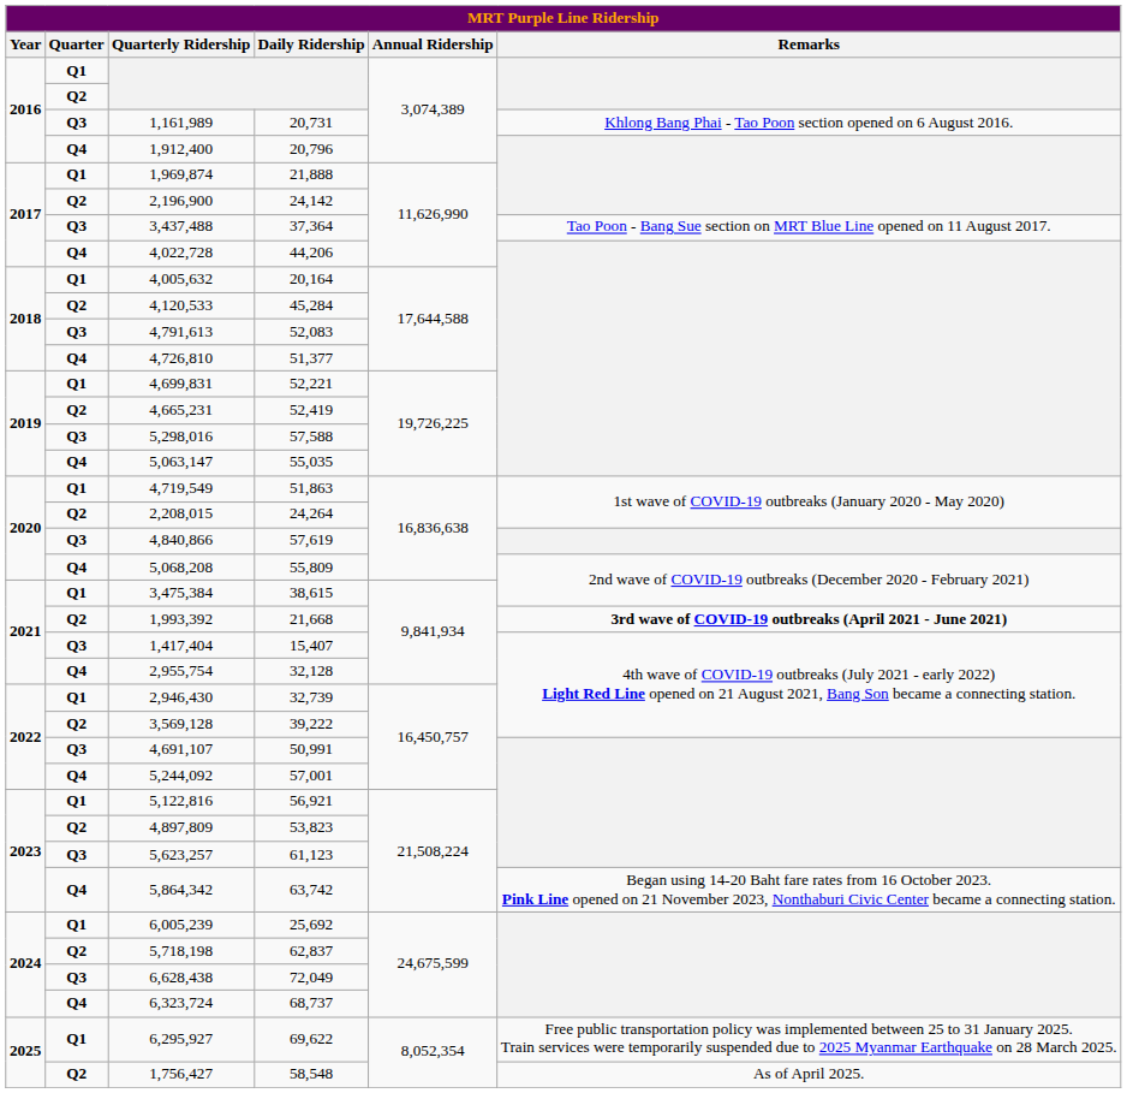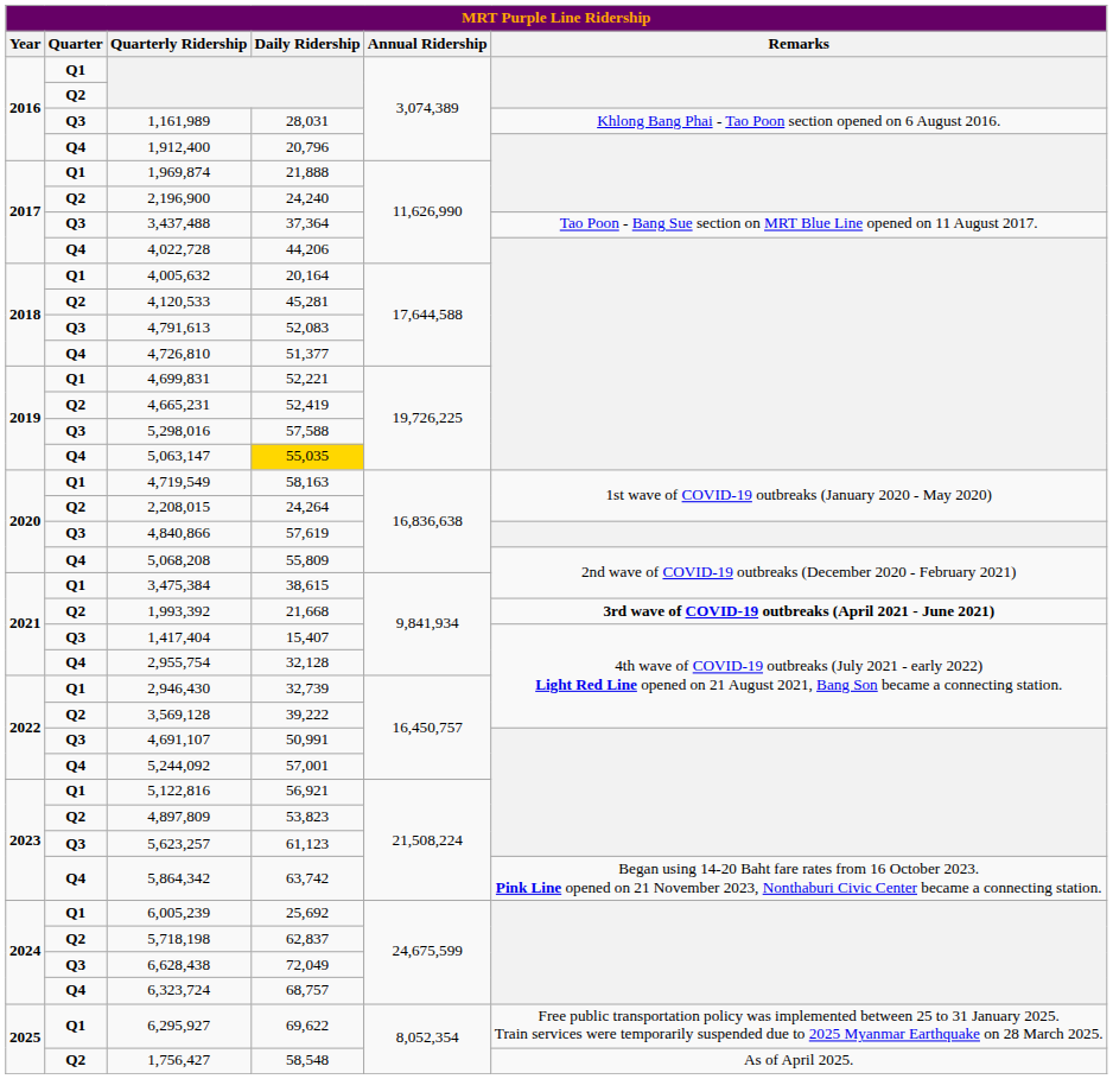1,161,989 | Daily Ridership: 20,731 -> 28,031
2,196,900 | Daily Ridership: 24,142 -> 24,240
4,120,533 | Daily Ridership: 45,284 -> 45,281
5,063,147 | Daily Ridership: no background -> gold background
4,719,549 | Daily Ridership: 51,863 -> 58,163
6,323,724 | Daily Ridership: 68,737 -> 68,757
